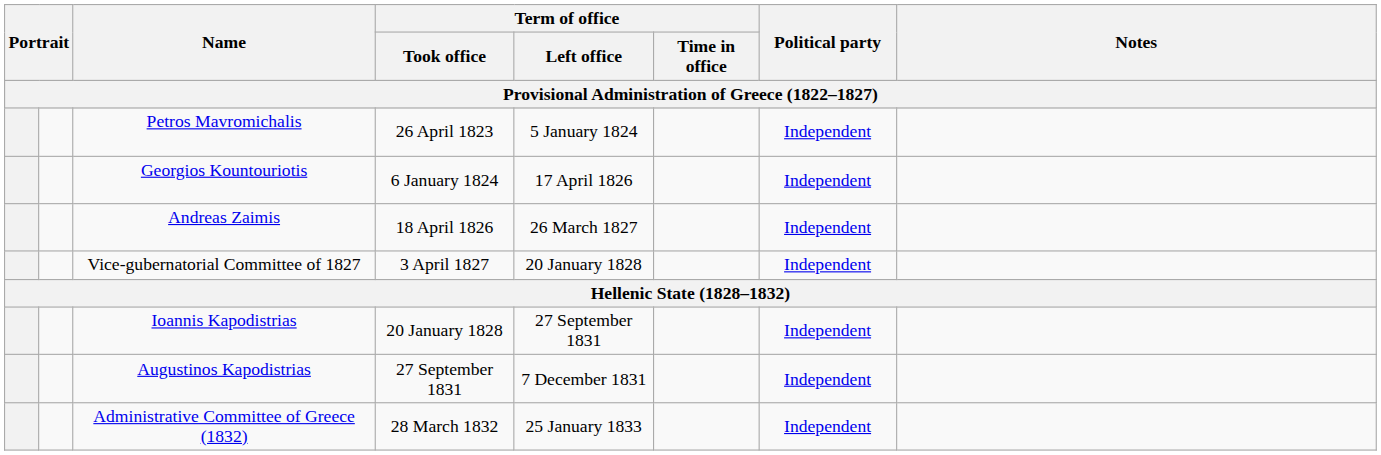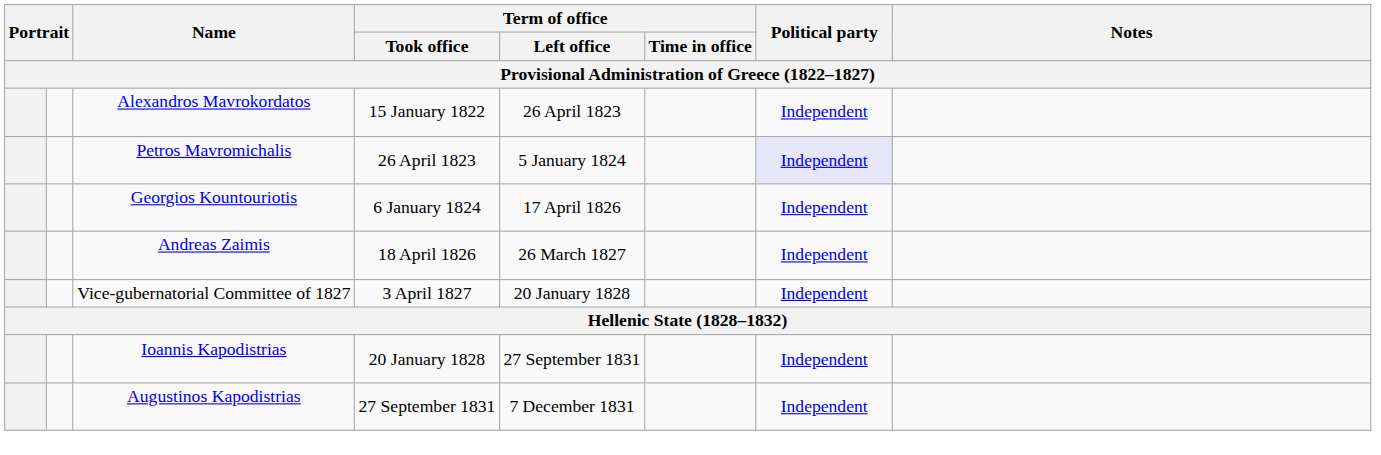+ row: Alexandros Mavrokordatos | 15 January 1822 | 26 April 1823 | Independent
Petros Mavromichalis | Political party: no background -> lavender background
- row: Administrative Committee of Greece (1832) | 28 March 1832 | 25 January 1833 | Independent
